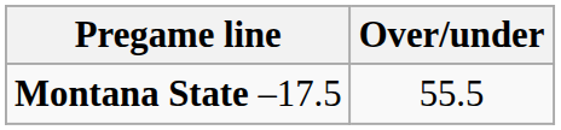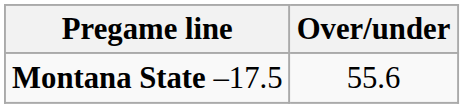Montana State –17.5 | Over/under: 55.5 -> 55.6
